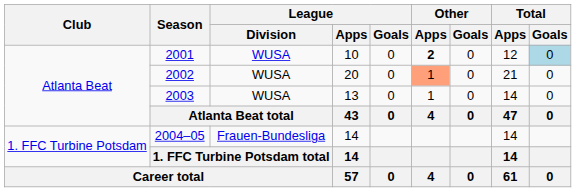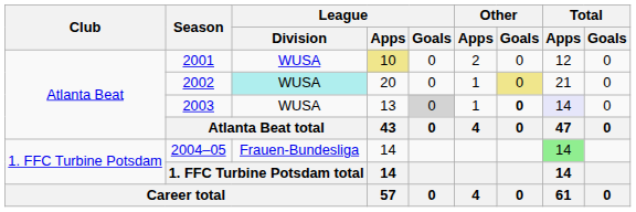2001 | League / Apps: no background -> khaki background
2001 | Other / Apps: bold -> normal
2001 | Total / Goals: lightblue background -> no background
2002 | League / Division: no background -> paleturquoise background
2002 | Other / Apps: lightsalmon background -> no background
2002 | Other / Goals: no background -> khaki background
2003 | League / Goals: no background -> lightgrey background
2003 | Other / Goals: normal -> bold
2003 | Total / Apps: no background -> lavender background
2004–05 | Total / Apps: no background -> lightgreen background
